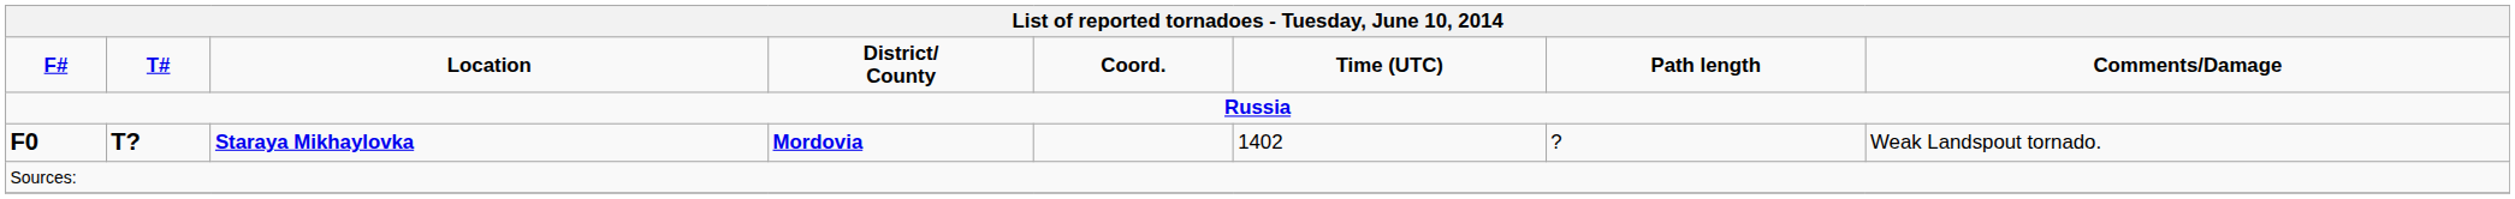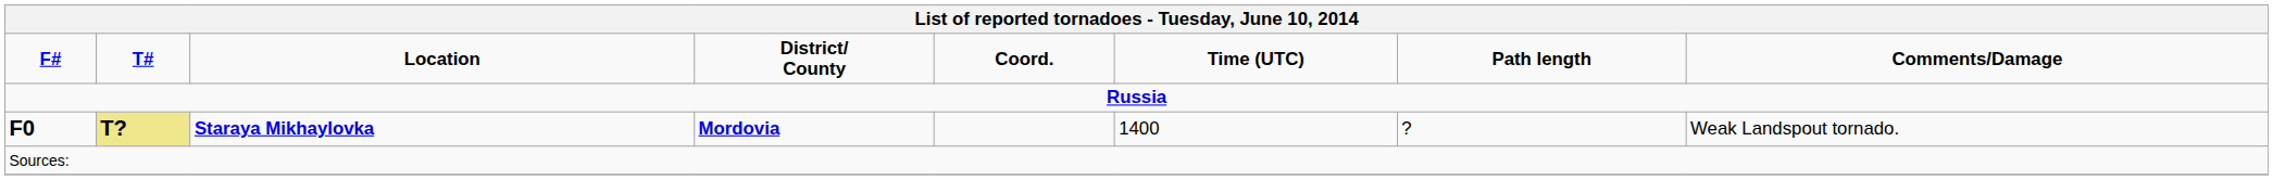F0 | T#: no background -> khaki background
F0 | Time (UTC): 1402 -> 1400
